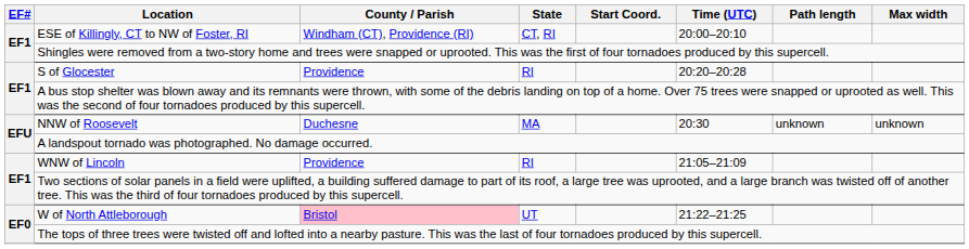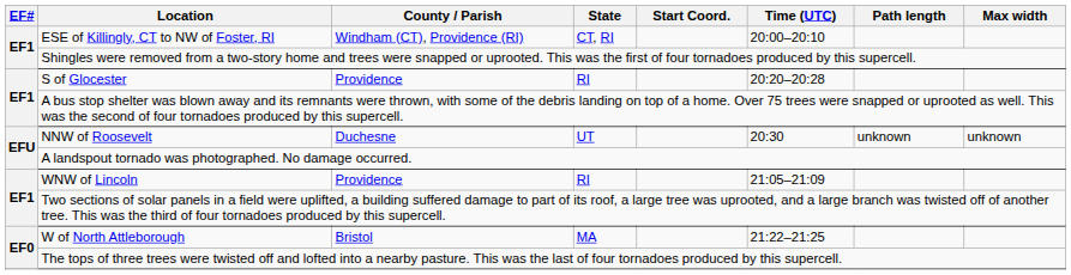NNW of Roosevelt | State: MA -> UT
W of North Attleborough | County / Parish: pink background -> no background
W of North Attleborough | State: UT -> MA
